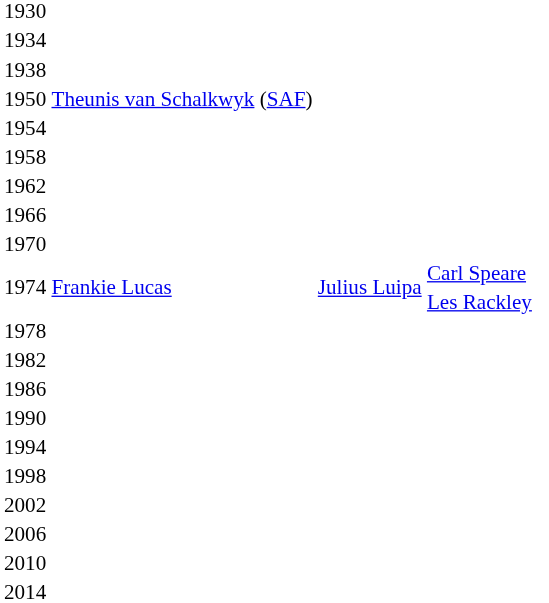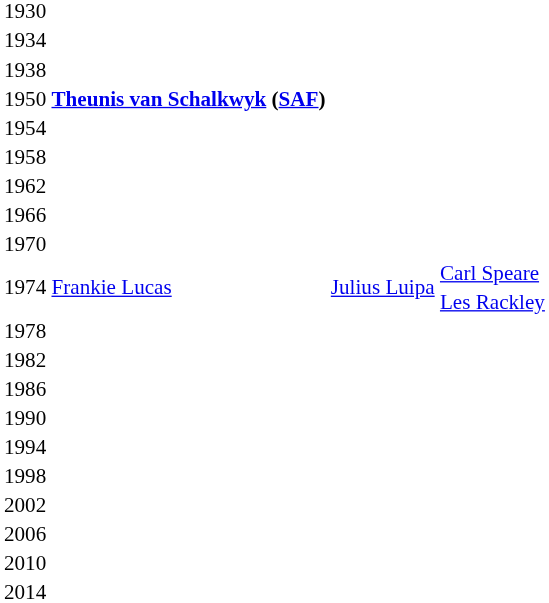1950 | column 2: normal -> bold
